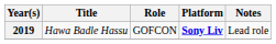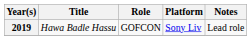2019 | Platform: bold -> normal
